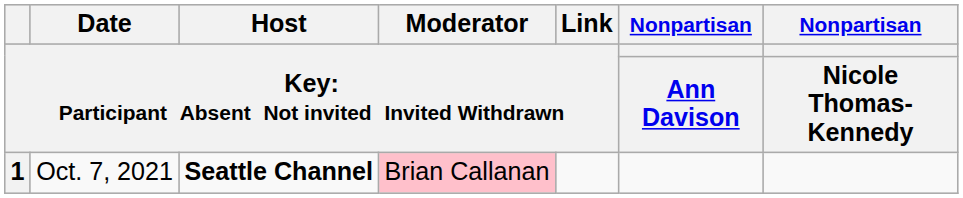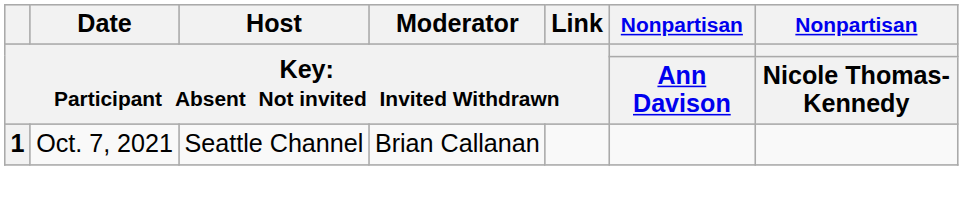1 | column 3: bold -> normal
1 | column 4: pink background -> no background
